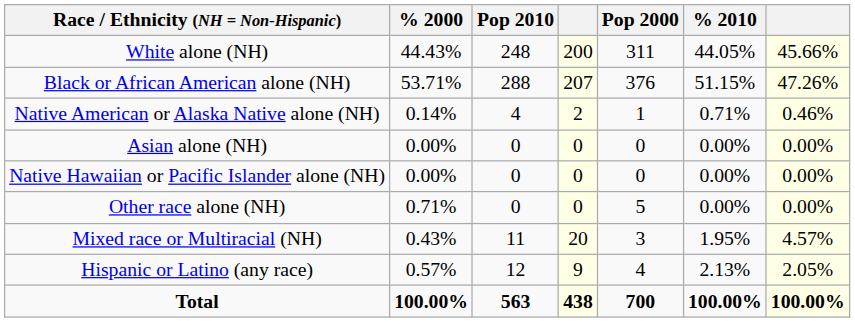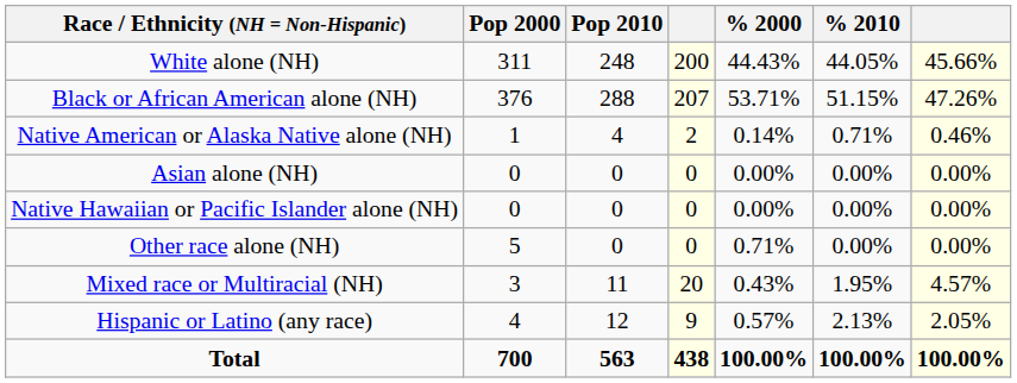columns swapped: Pop 2000 <-> % 2000
